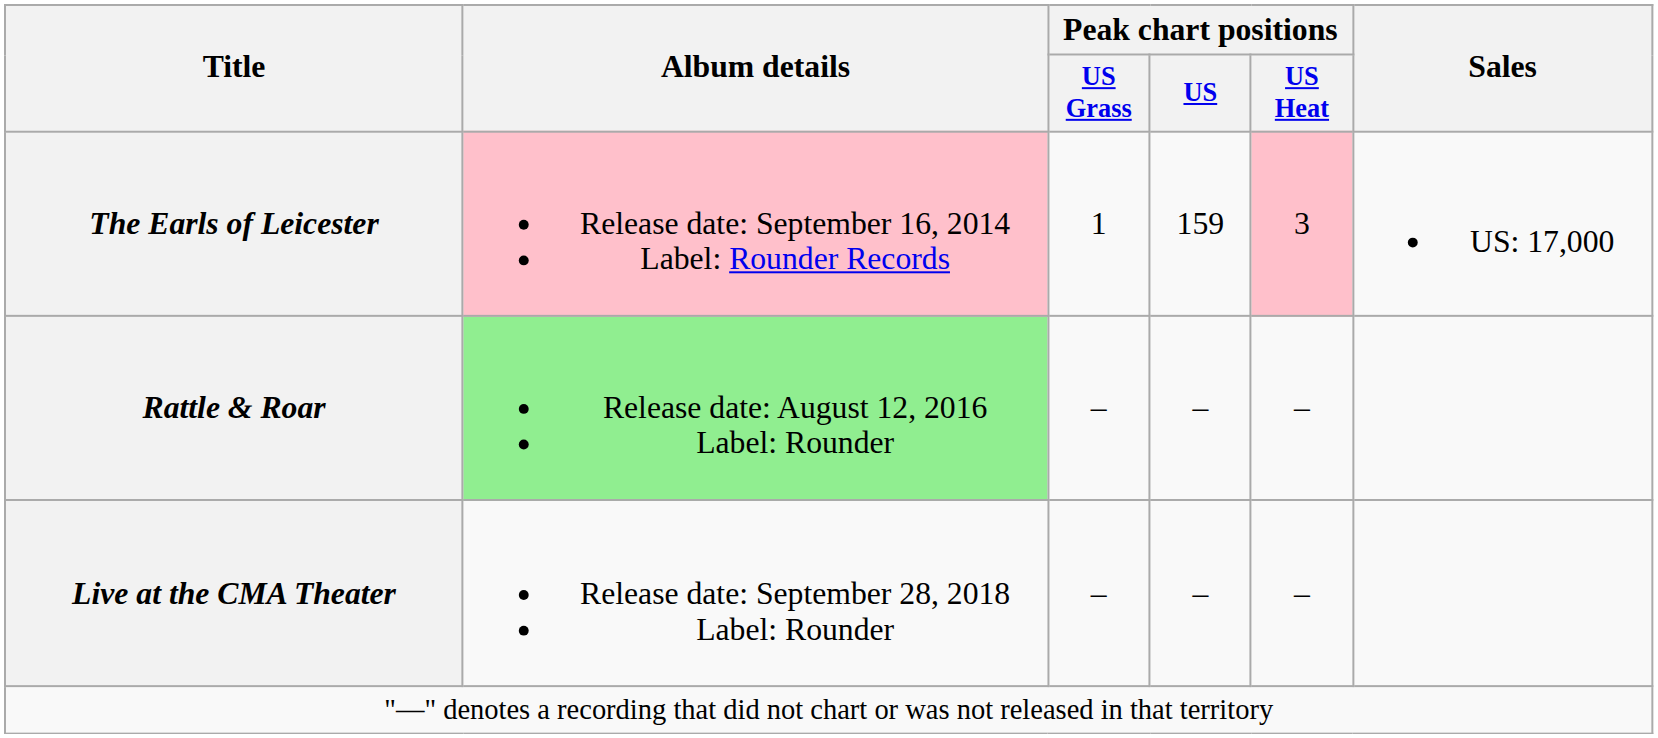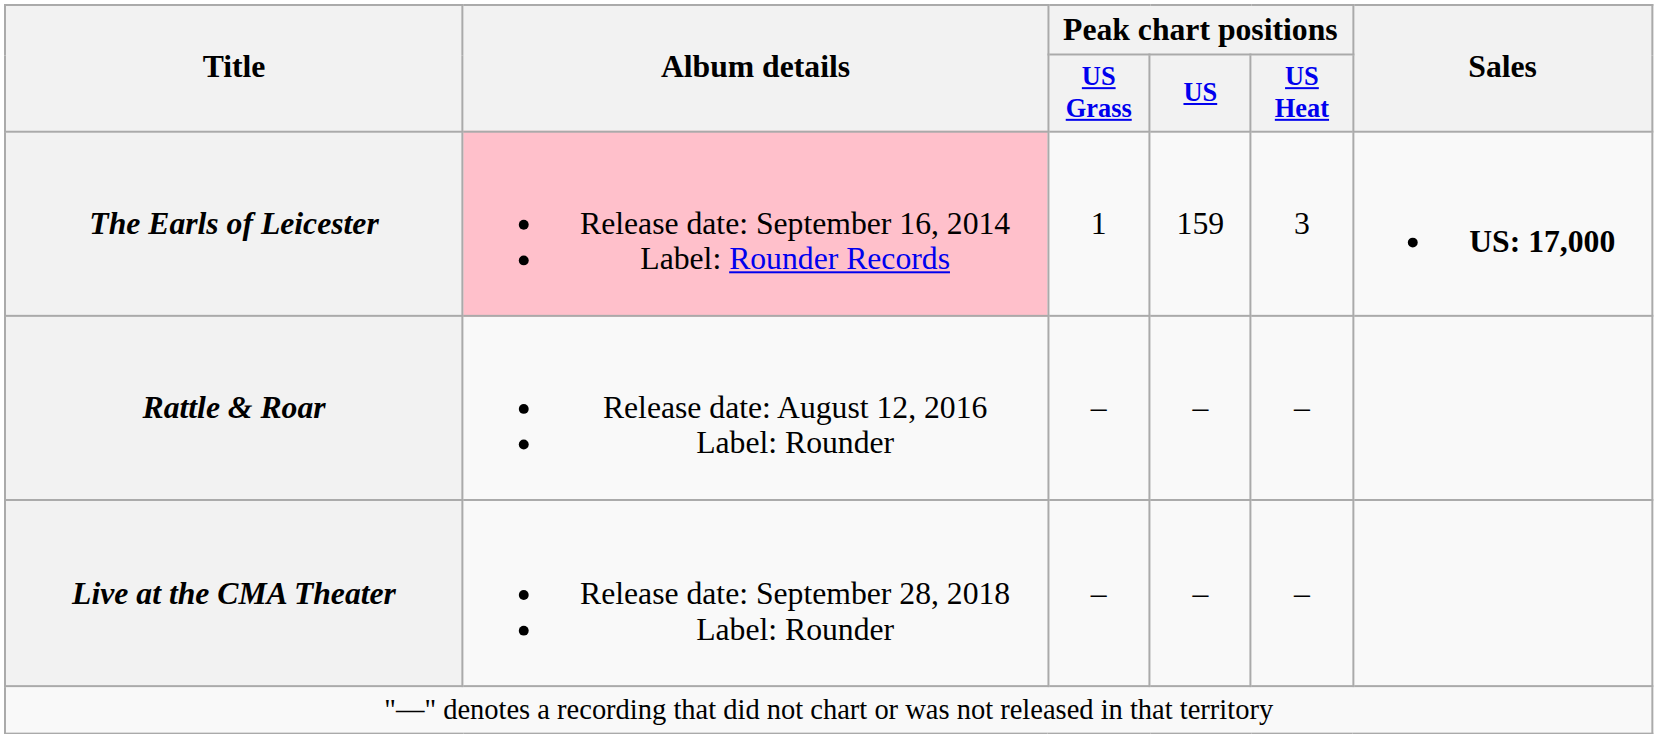The Earls of Leicester | Peak chart positions / US Heat: pink background -> no background
The Earls of Leicester | Sales: normal -> bold
Rattle & Roar | Album details: lightgreen background -> no background
